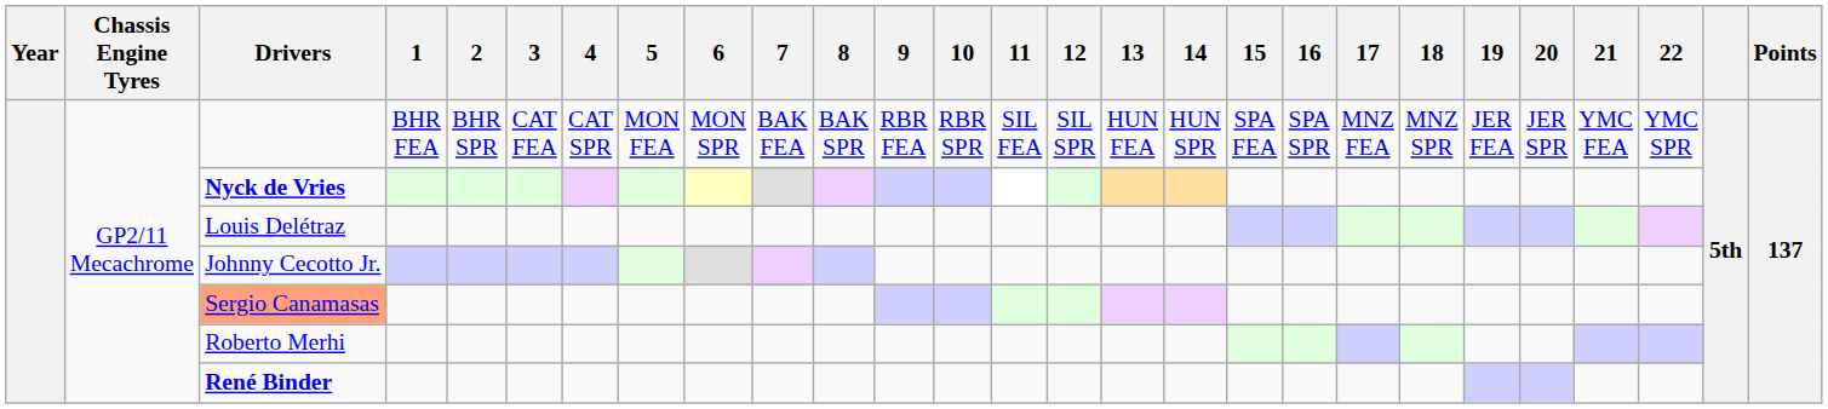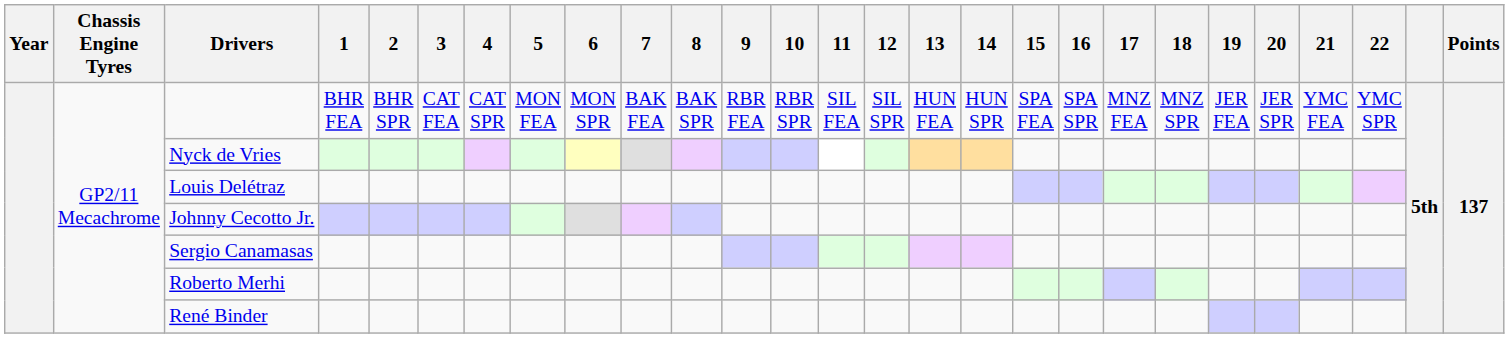Nyck de Vries | Drivers: bold -> normal
Sergio Canamasas | Drivers: lightsalmon background -> no background
René Binder | Drivers: bold -> normal
